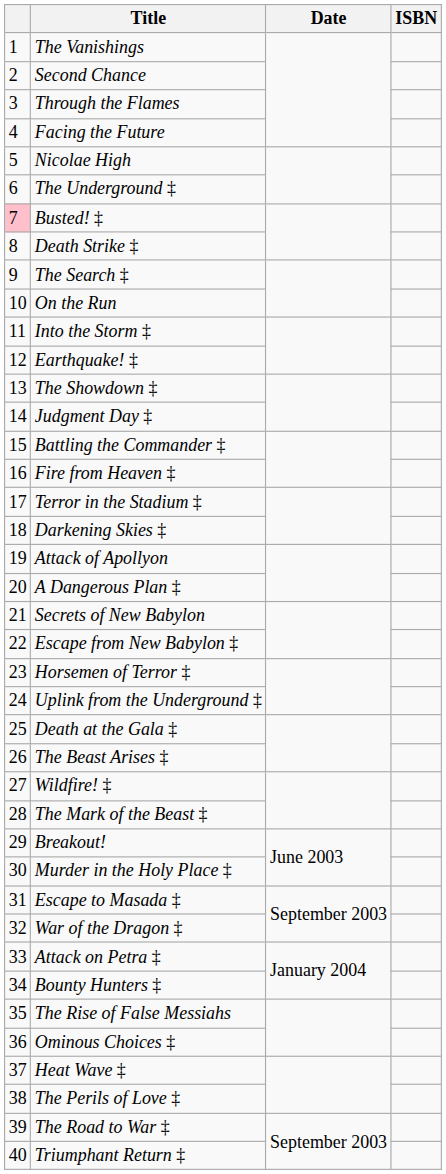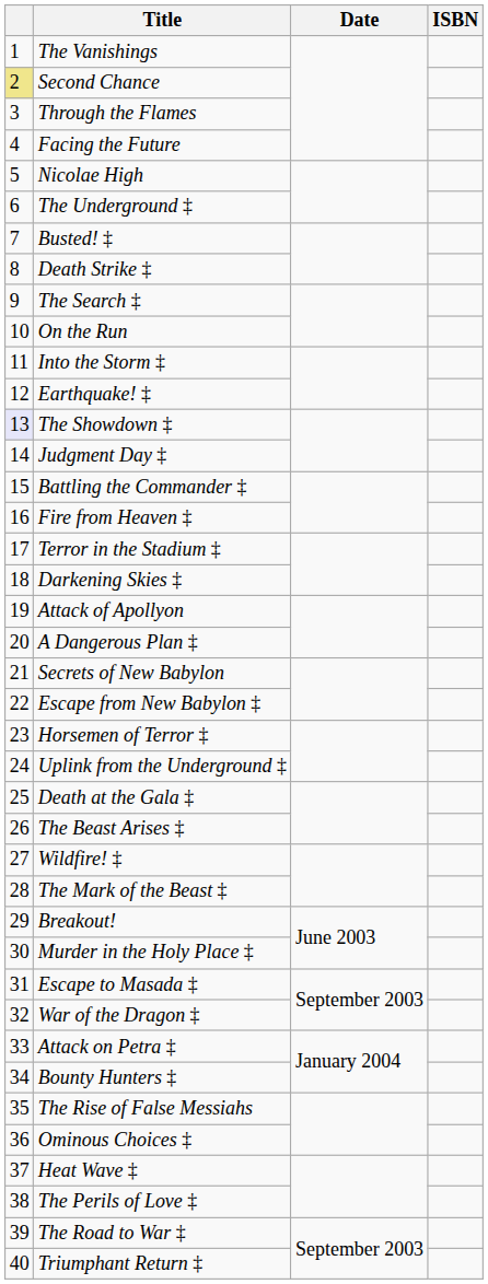Second Chance | column 1: no background -> khaki background
Busted! ‡ | column 1: pink background -> no background
The Showdown ‡ | column 1: no background -> lavender background
